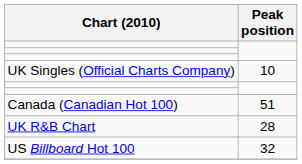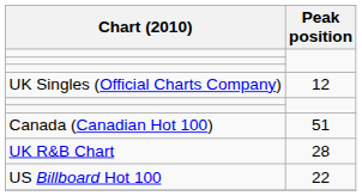row 5 | Peak position: 10 -> 12
row 10 | Peak position: 32 -> 22
